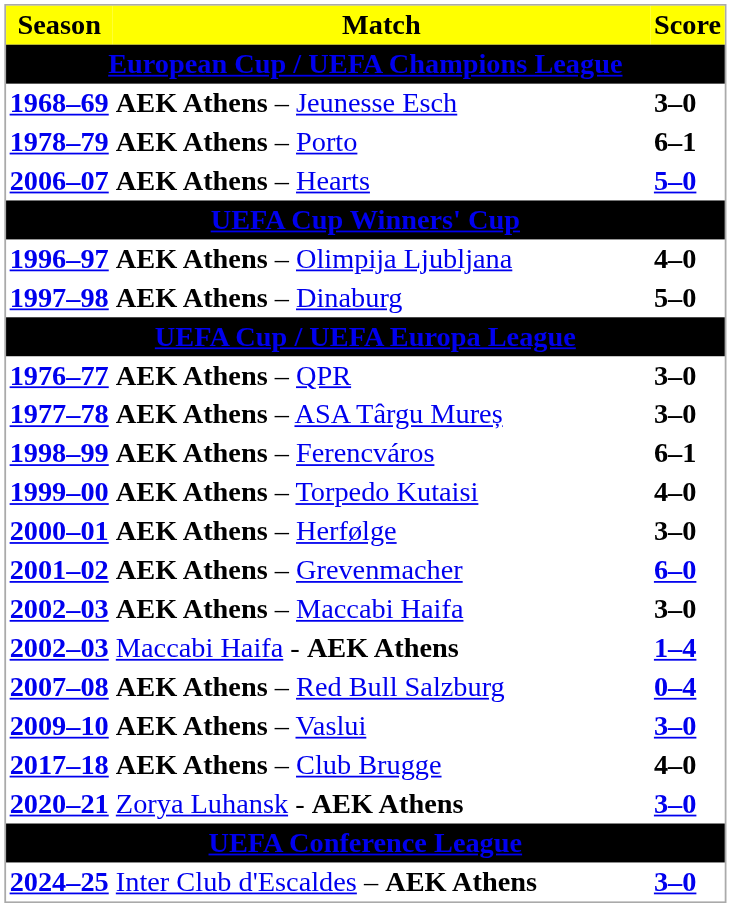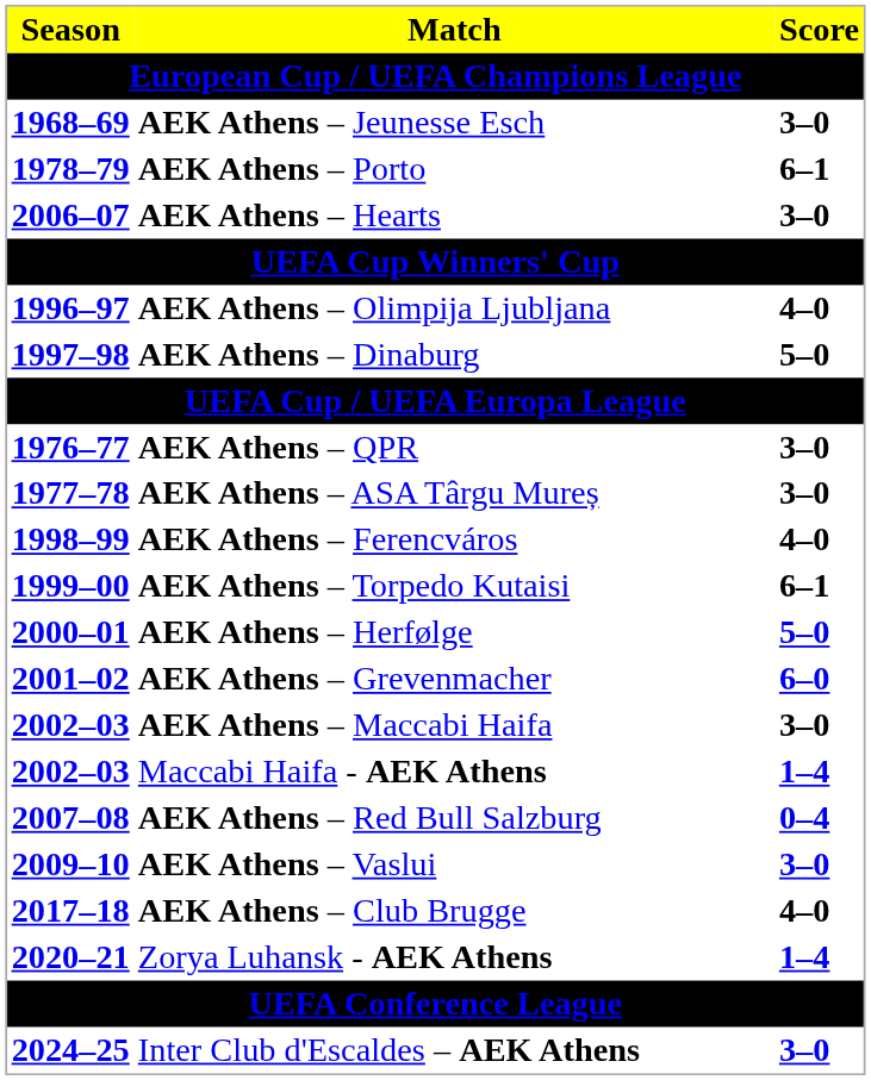AEK Athens – Hearts | Score: 5–0 -> 3–0
AEK Athens – Ferencváros | Score: 6–1 -> 4–0
AEK Athens – Torpedo Kutaisi | Score: 4–0 -> 6–1
AEK Athens – Herfølge | Score: 3–0 -> 5–0
Zorya Luhansk - AEK Athens | Score: 3–0 -> 1–4
